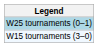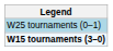row 3 | column 1: normal -> bold
